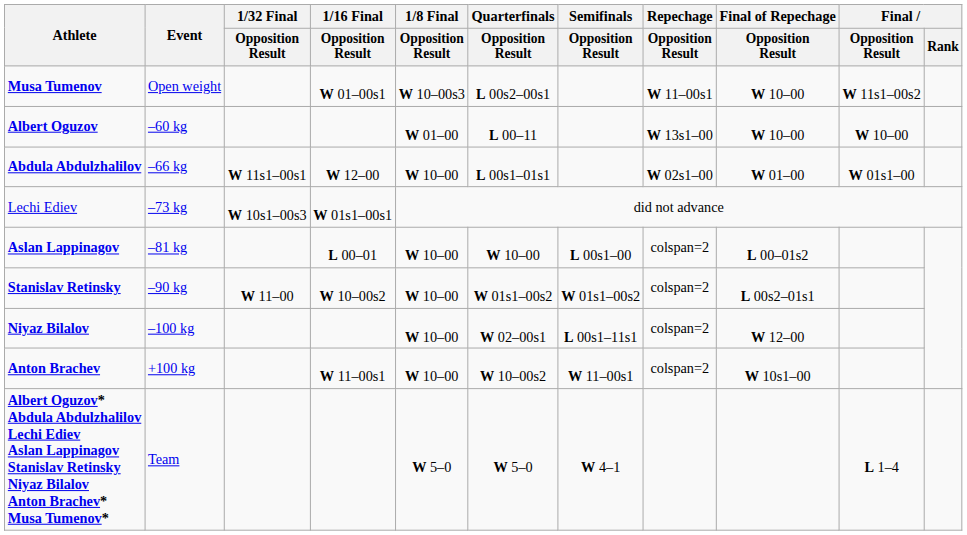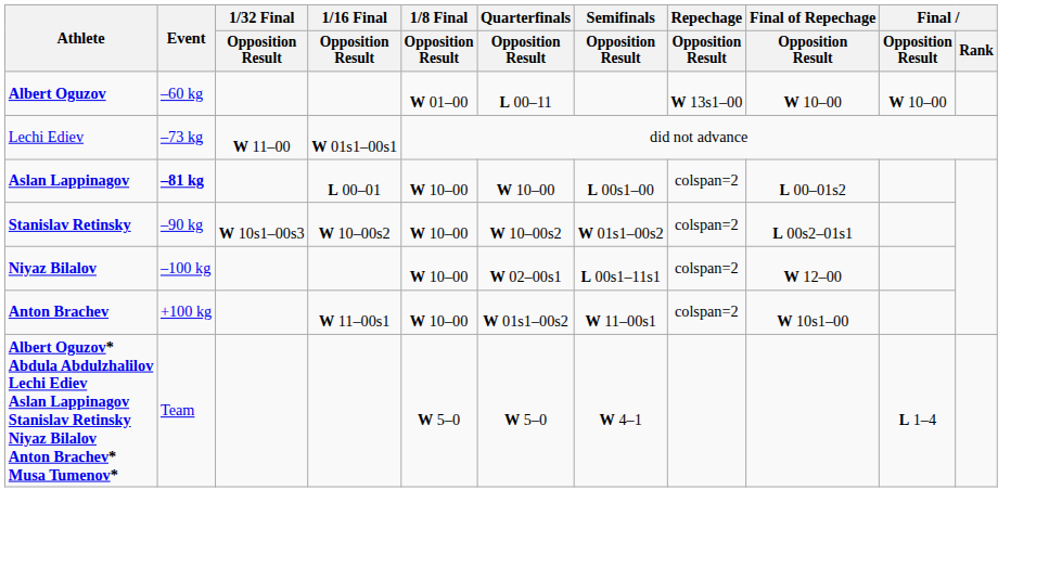- row: Musa Tumenov | Open weight | W 01–00s1 | W 10–00s3 | L 00s2–00s1 | W 11–00s1 | W 10–00 | W 11s1–00s2
- row: Abdula Abdulzhalilov | –66 kg | W 11s1–00s1 | W 12–00 | W 10–00 | L 00s1–01s1 | W 02s1–00 | W 01–00 | W 01s1–00
Lechi Ediev | 1/32 Final / Opposition Result: W 10s1–00s3 -> W 11–00
Aslan Lappinagov | Event: normal -> bold
Stanislav Retinsky | 1/32 Final / Opposition Result: W 11–00 -> W 10s1–00s3
Stanislav Retinsky | Quarterfinals / Opposition Result: W 01s1–00s2 -> W 10–00s2
Anton Brachev | Quarterfinals / Opposition Result: W 10–00s2 -> W 01s1–00s2
